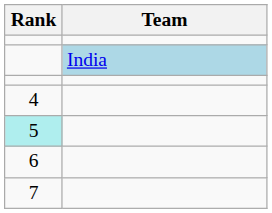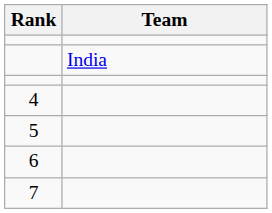row 3 | Team: lightblue background -> no background
row 6 | Rank: paleturquoise background -> no background
